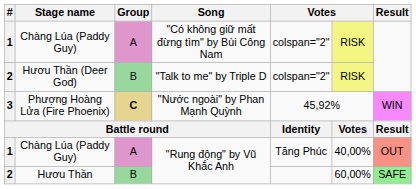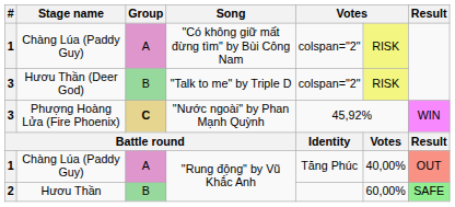Hươu Thần (Deer God) | #: 2 -> 3
